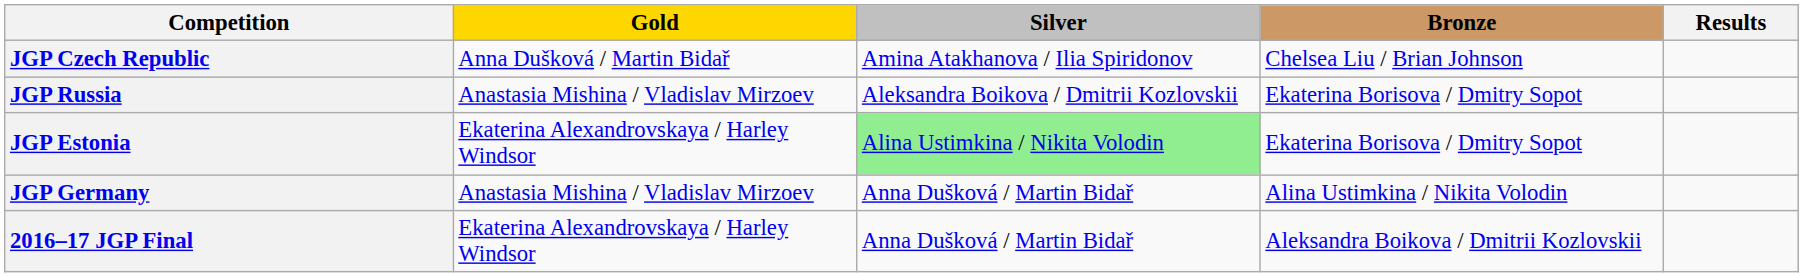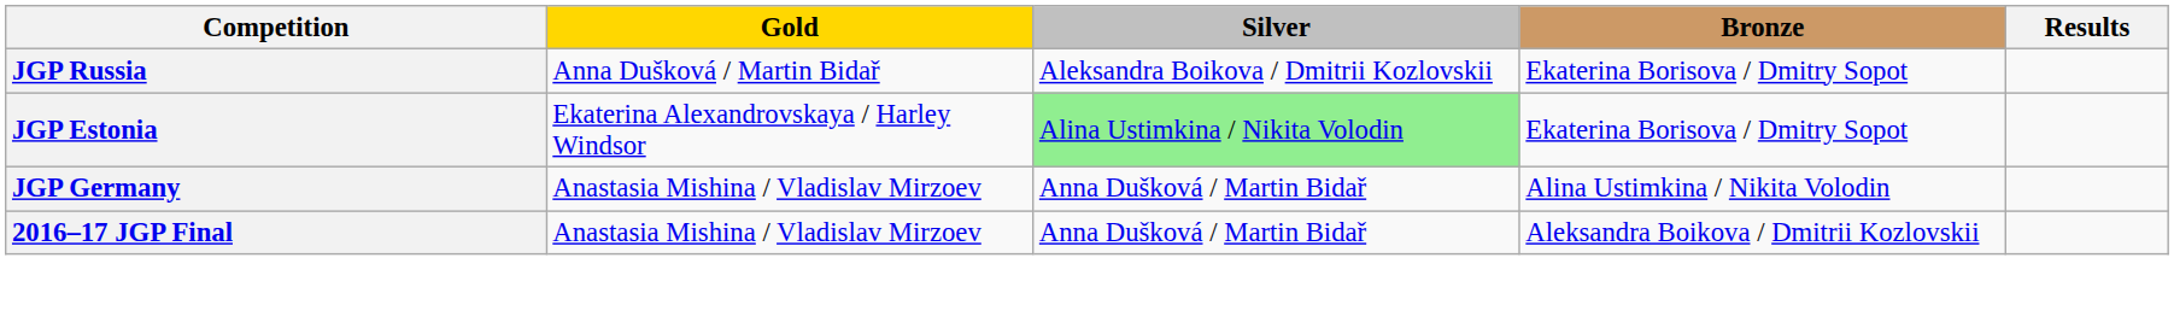- row: JGP Czech Republic | Anna Dušková / Martin Bidař | Amina Atakhanova / Ilia Spiridonov | Chelsea Liu / Brian Johnson
JGP Russia | Gold: Anastasia Mishina / Vladislav Mirzoev -> Anna Dušková / Martin Bidař
2016–17 JGP Final | Gold: Ekaterina Alexandrovskaya / Harley Windsor -> Anastasia Mishina / Vladislav Mirzoev
